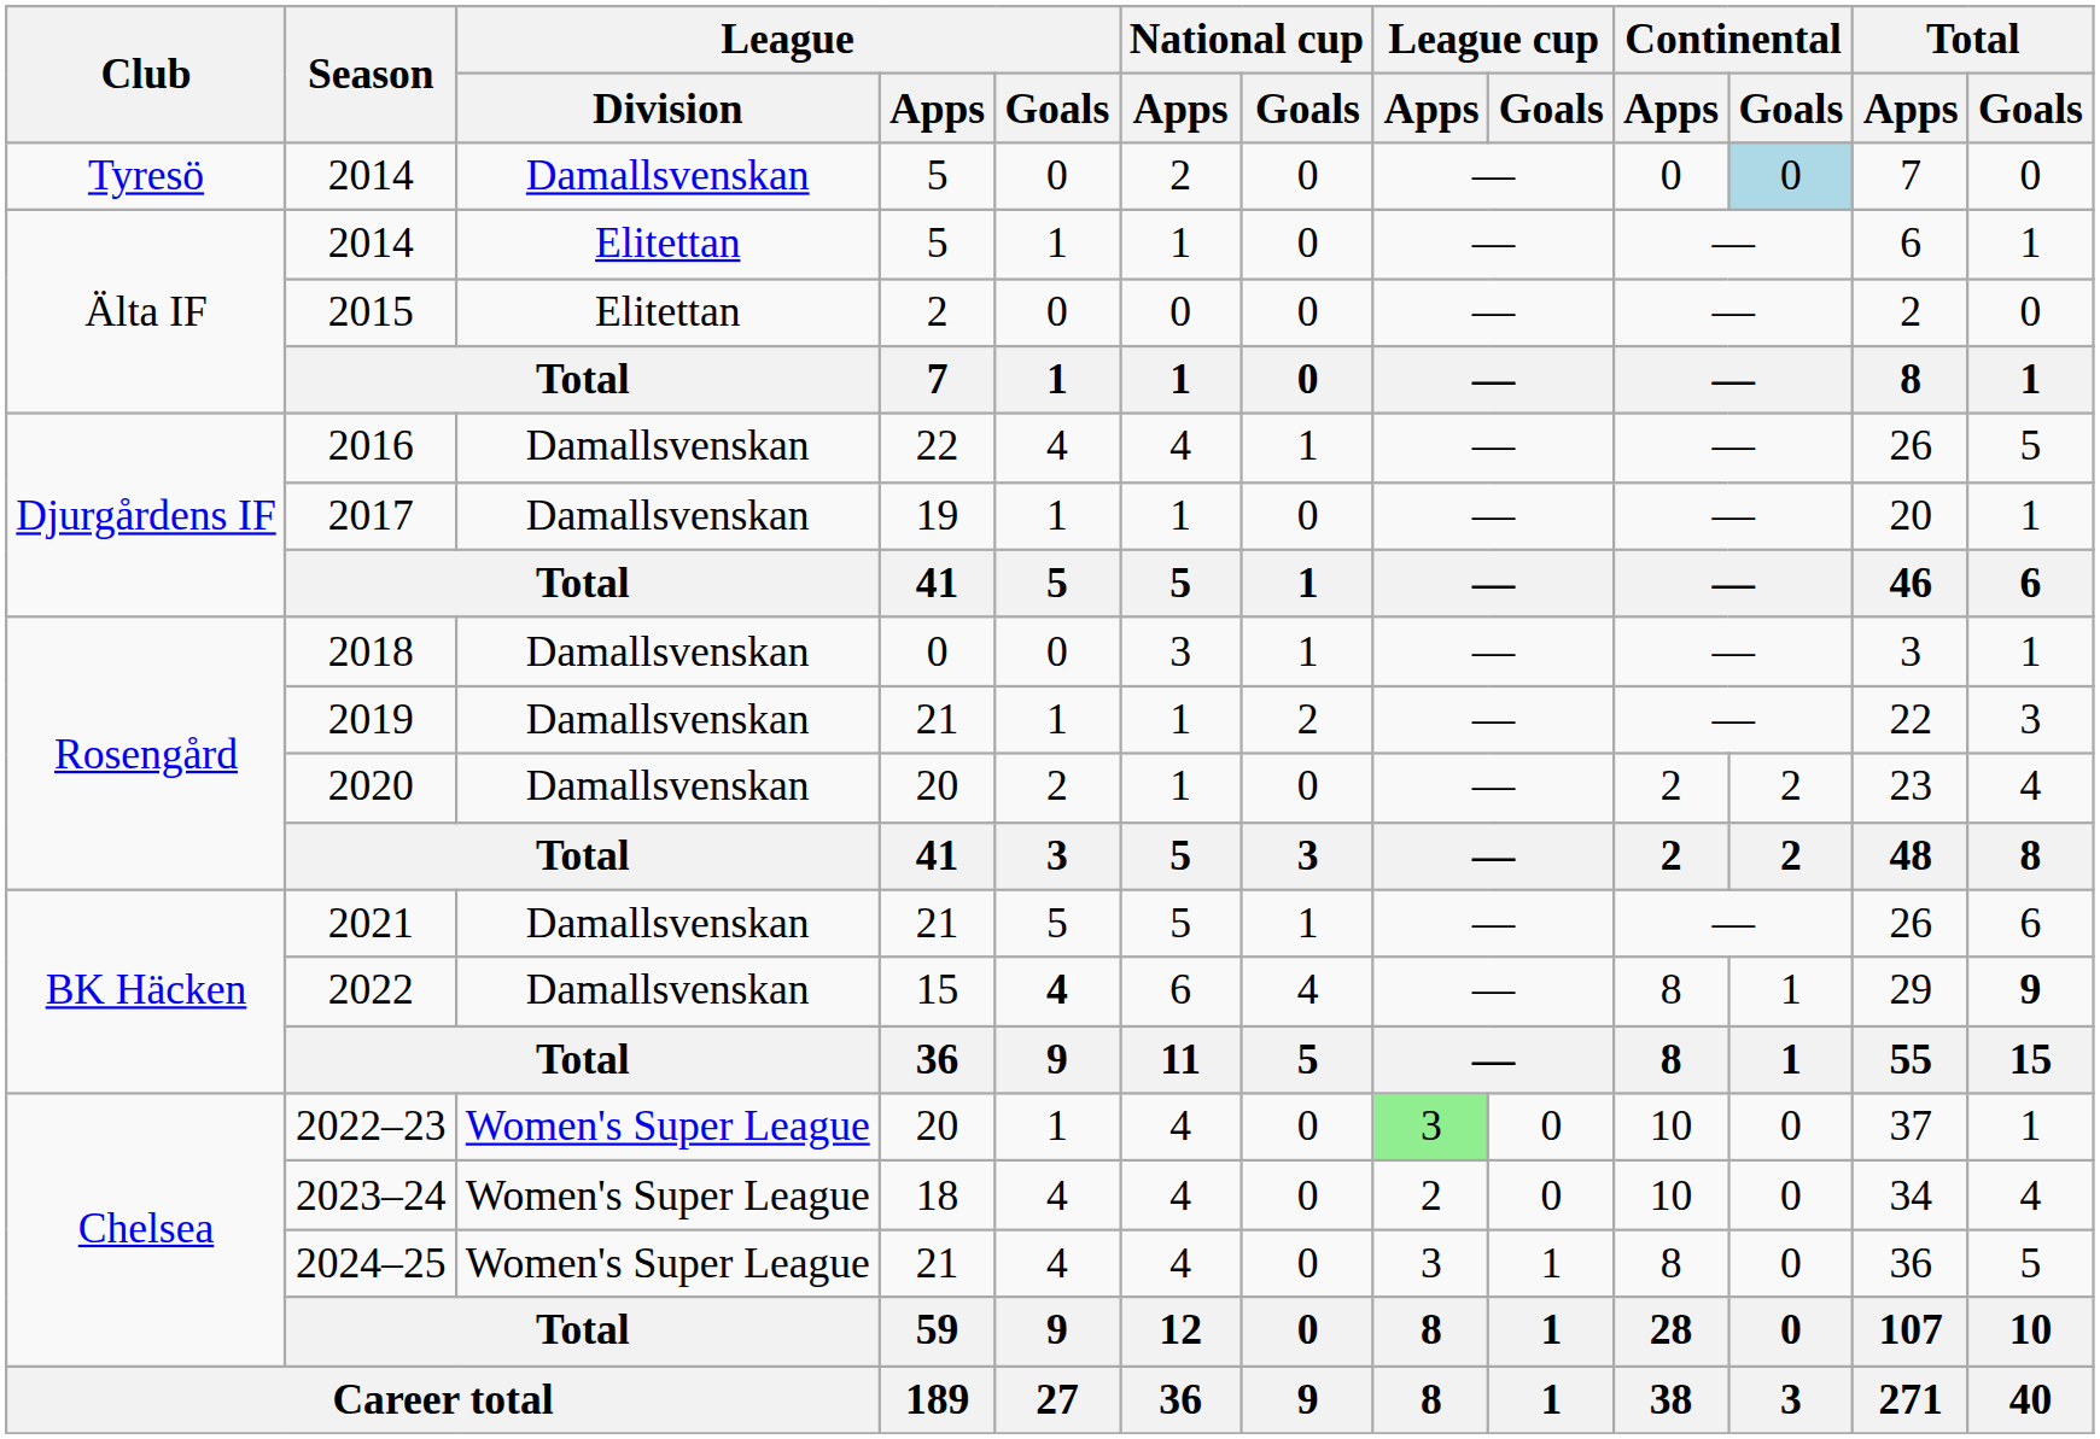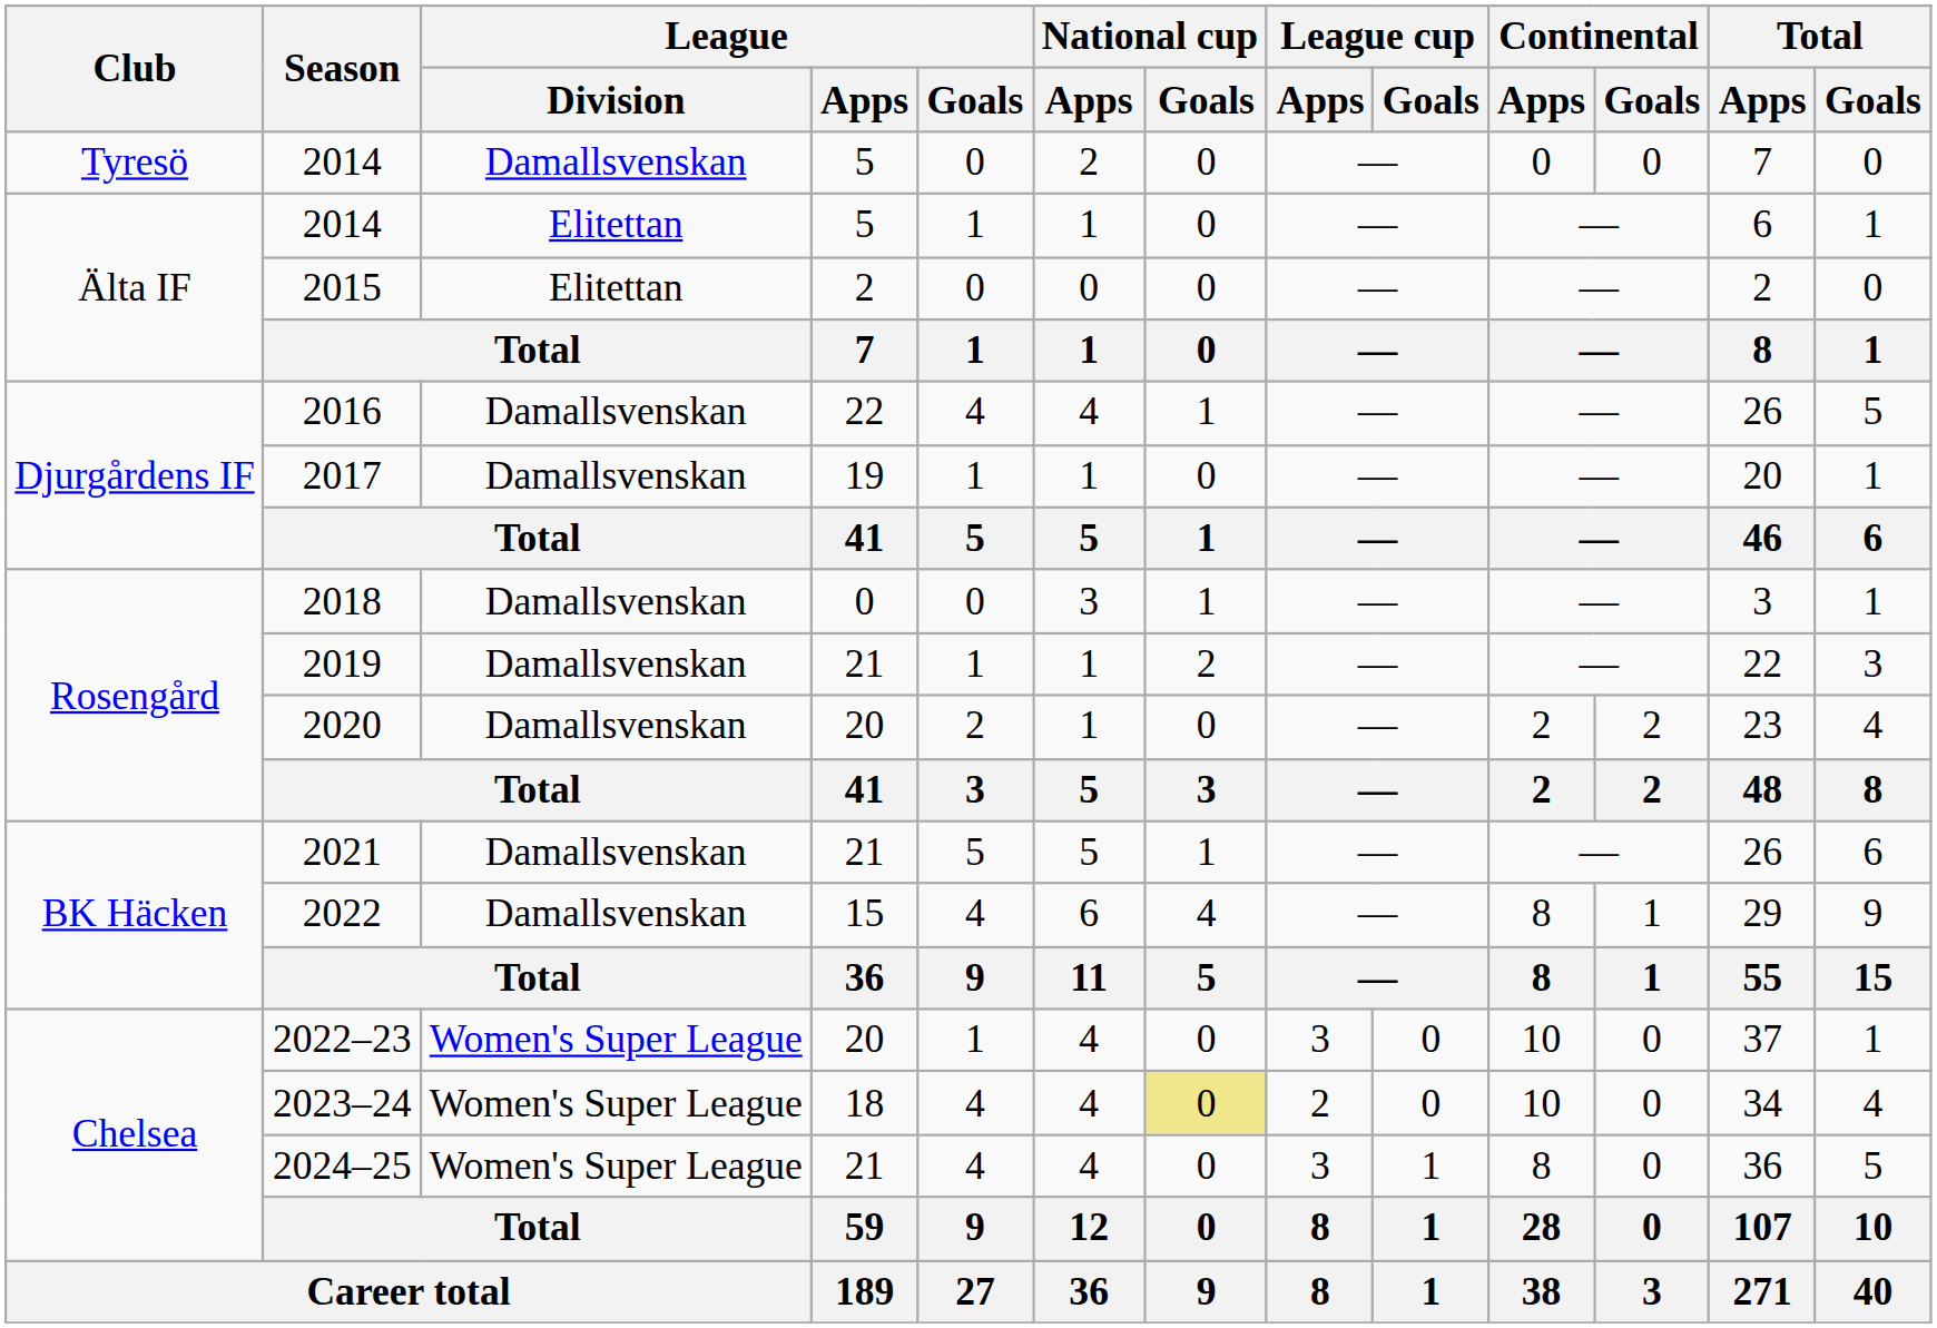Tyresö / 2014 | Continental / Goals: lightblue background -> no background
2022 | League / Goals: bold -> normal
2022 | Total / Goals: bold -> normal
2022–23 | League cup / Apps: lightgreen background -> no background
2023–24 | National cup / Goals: no background -> khaki background
